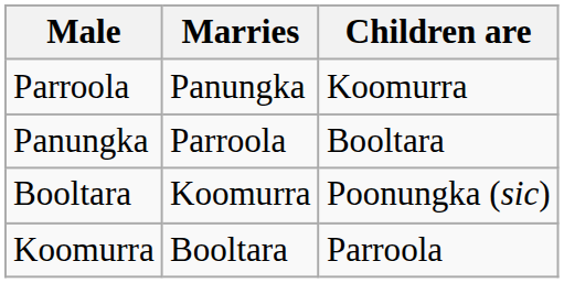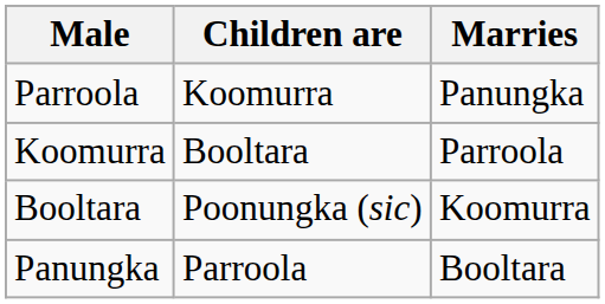columns swapped: Marries <-> Children are
row 3 | Male: Panungka -> Koomurra
row 5 | Male: Koomurra -> Panungka
